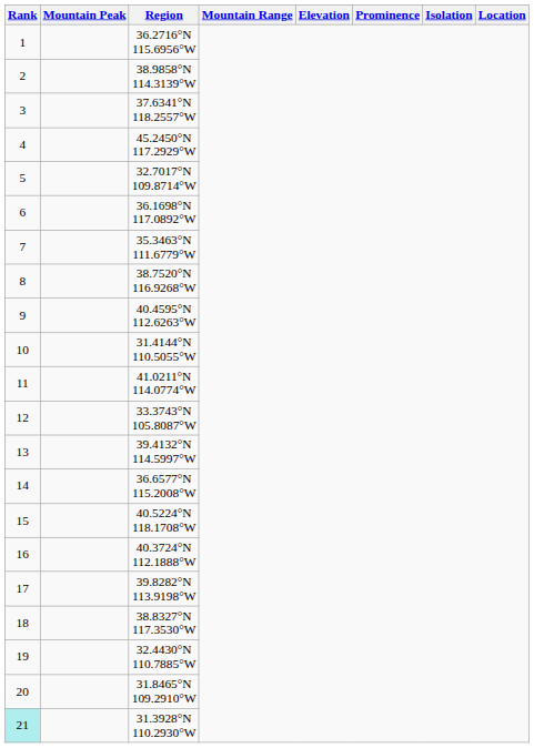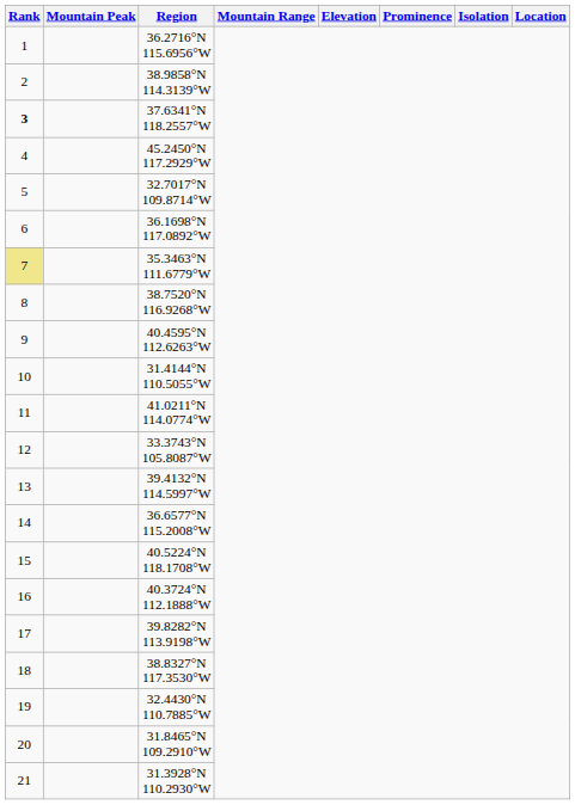37.6341°N 118.2557°W | Rank: normal -> bold
35.3463°N 111.6779°W | Rank: no background -> khaki background
31.3928°N 110.2930°W | Rank: paleturquoise background -> no background
